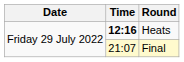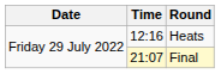Heats | Time: bold -> normal
